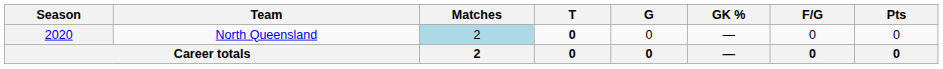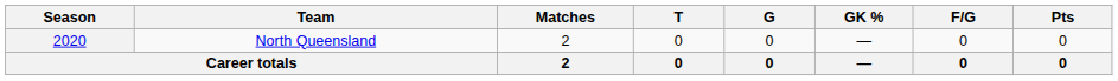2020 | Matches: lightblue background -> no background
2020 | T: bold -> normal
